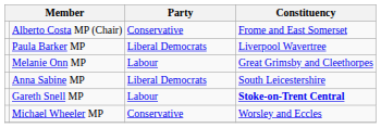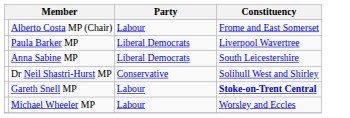Alberto Costa MP (Chair) | Party: Conservative -> Labour
- row: Melanie Onn MP | Labour | Great Grimsby and Cleethorpes
+ row: Dr Neil Shastri-Hurst MP | Conservative | Solihull West and Shirley
Michael Wheeler MP | Party: Conservative -> Labour
